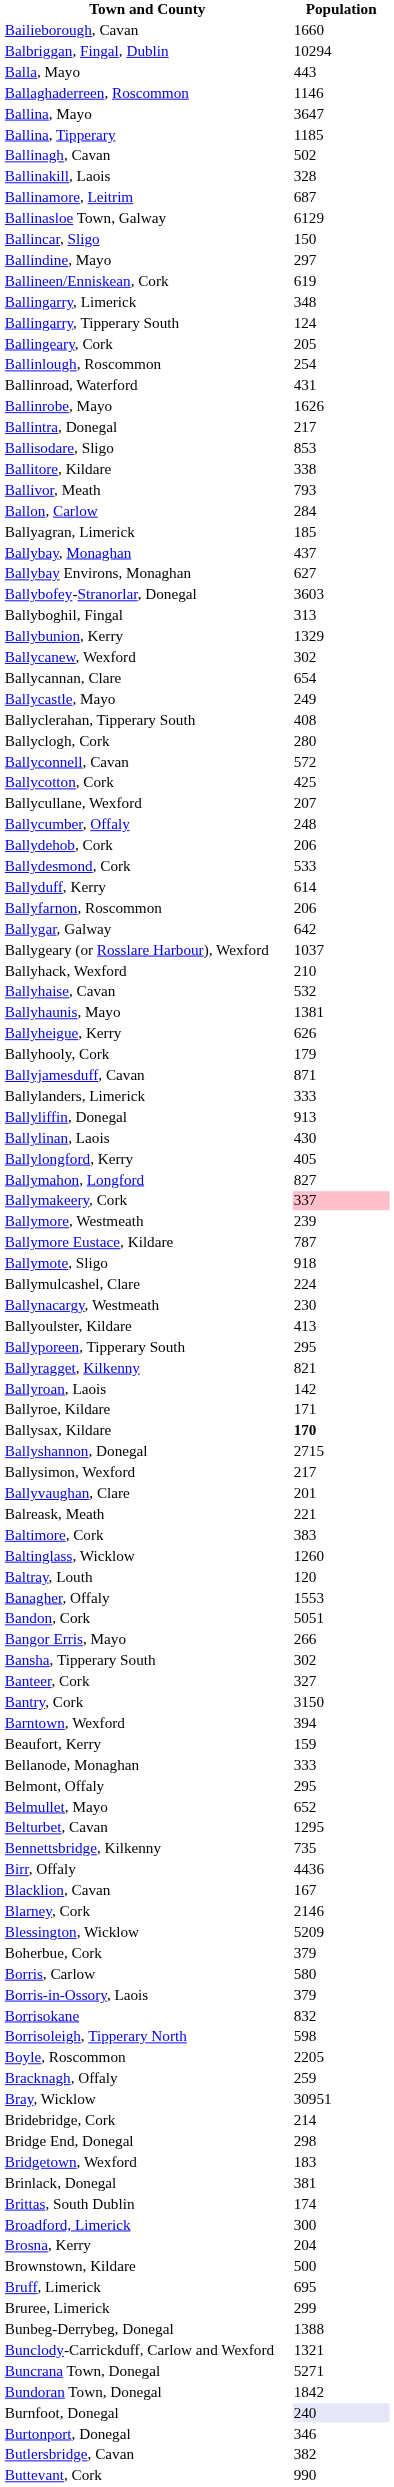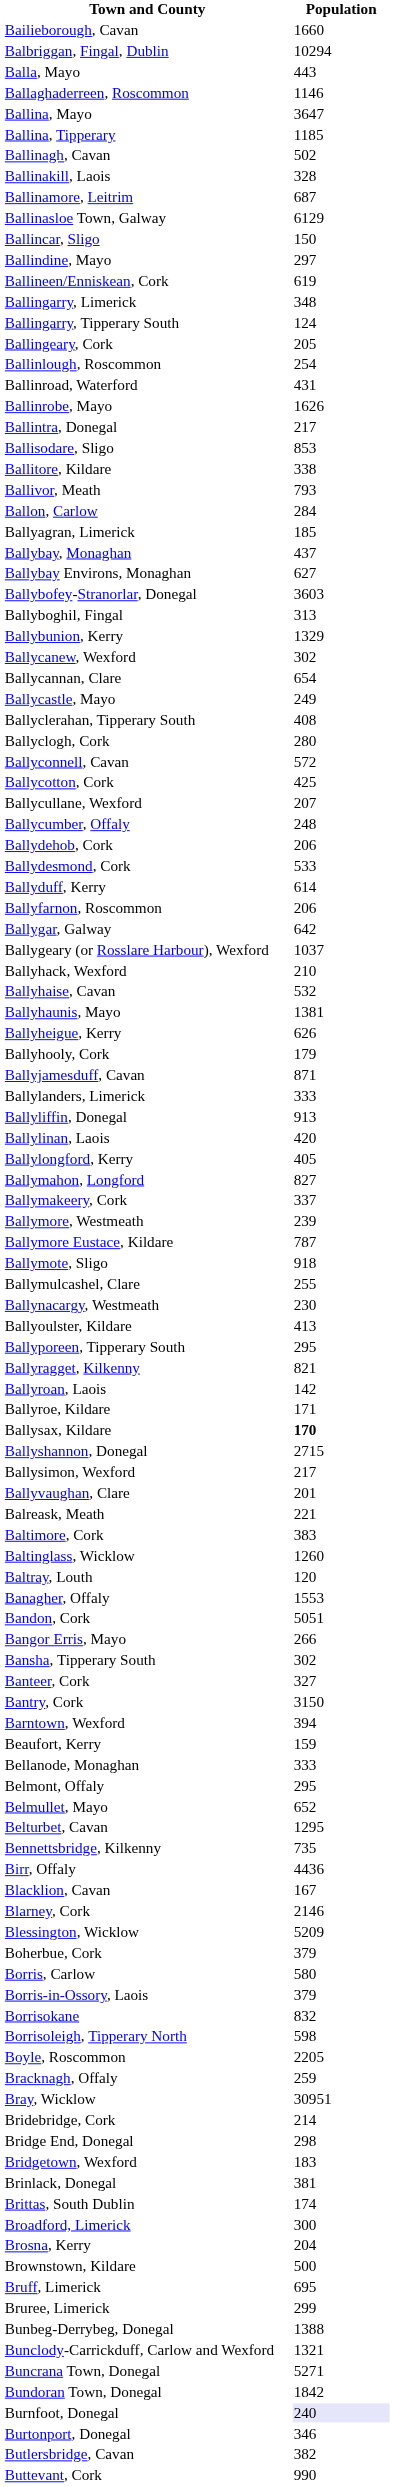Ballylinan, Laois | Population: 430 -> 420
Ballymakeery, Cork | Population: pink background -> no background
Ballymulcashel, Clare | Population: 224 -> 255
